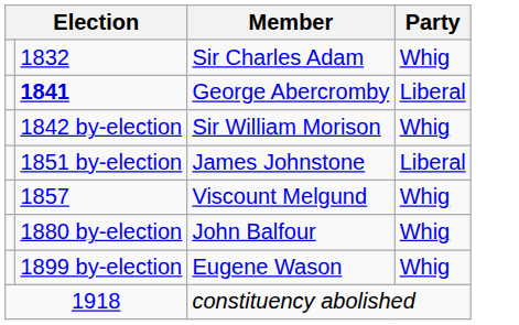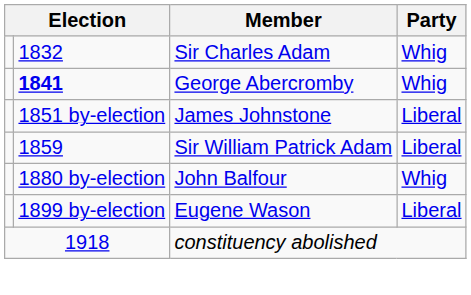George Abercromby | Party: Liberal -> Whig
- row: 1842 by-election | Sir William Morison | Whig
- row: 1857 | Viscount Melgund | Whig
+ row: 1859 | Sir William Patrick Adam | Liberal
Eugene Wason | Party: Whig -> Liberal
